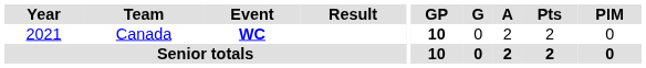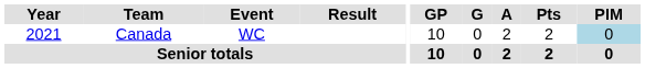Canada | Event: bold -> normal
Canada | GP: bold -> normal
Canada | PIM: no background -> lightblue background
